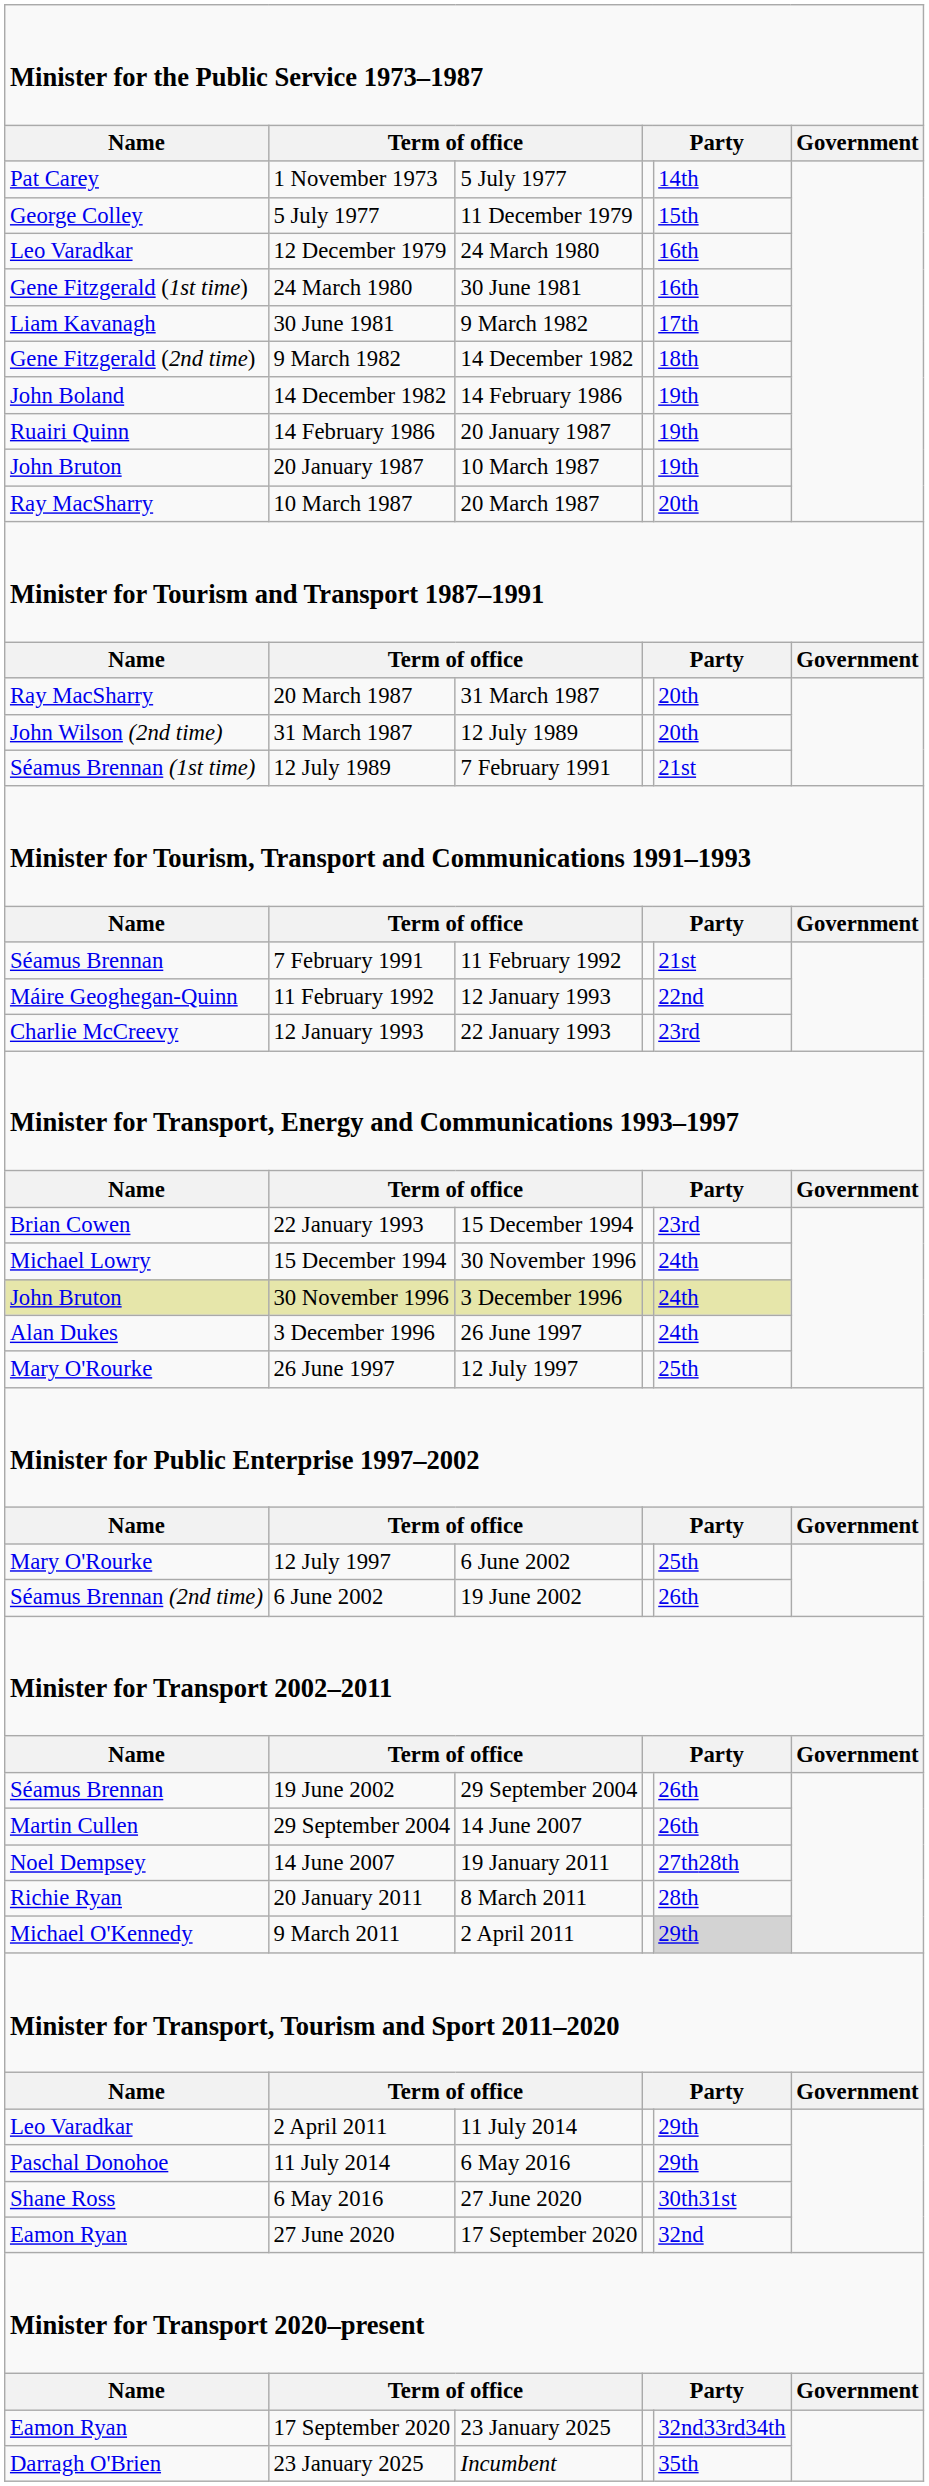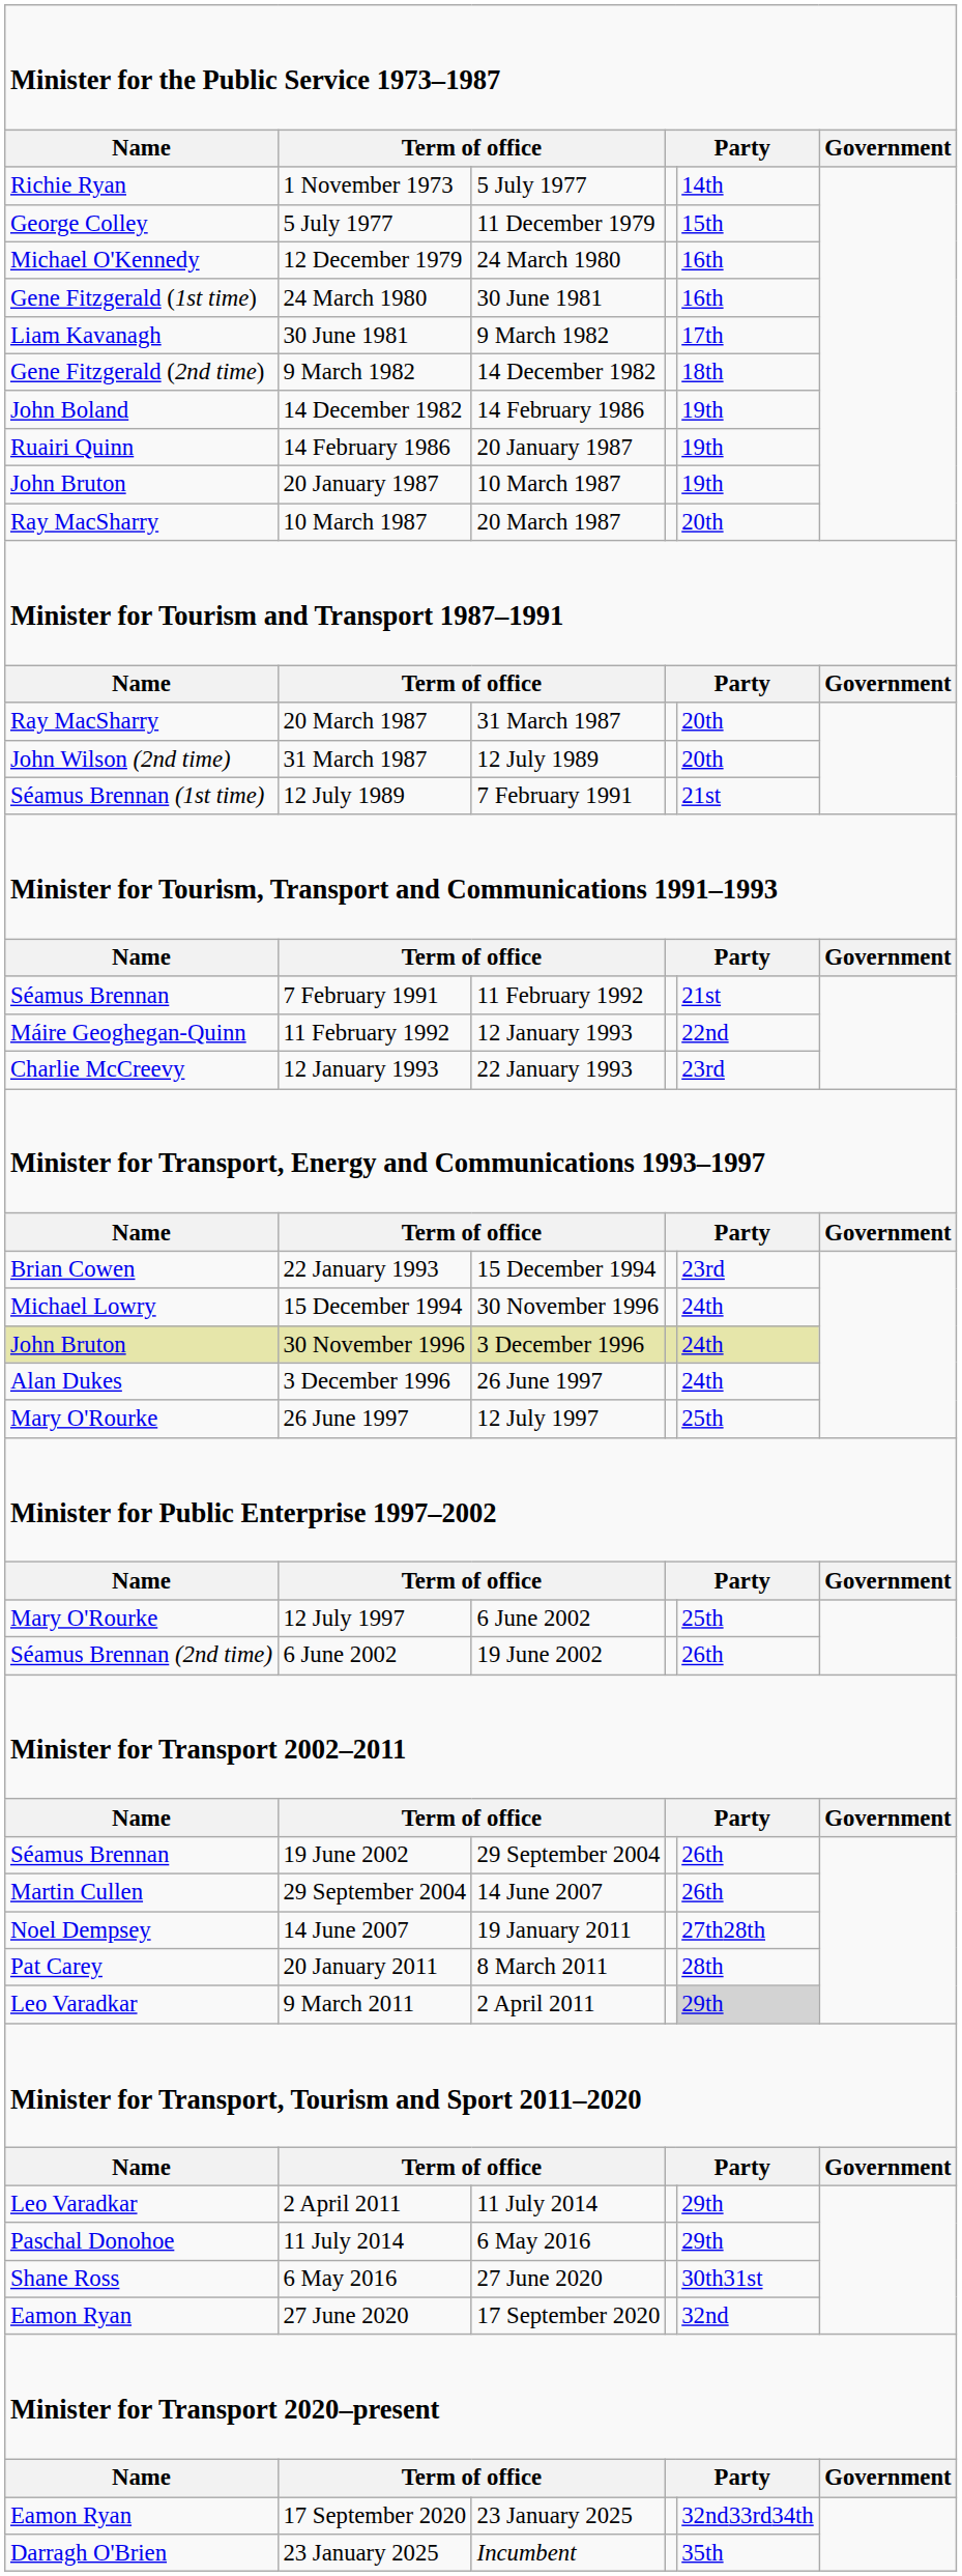1 November 1973 | column 1: Pat Carey -> Richie Ryan
12 December 1979 | column 1: Leo Varadkar -> Michael O'Kennedy
20 January 2011 | column 1: Richie Ryan -> Pat Carey
9 March 2011 | column 1: Michael O'Kennedy -> Leo Varadkar
